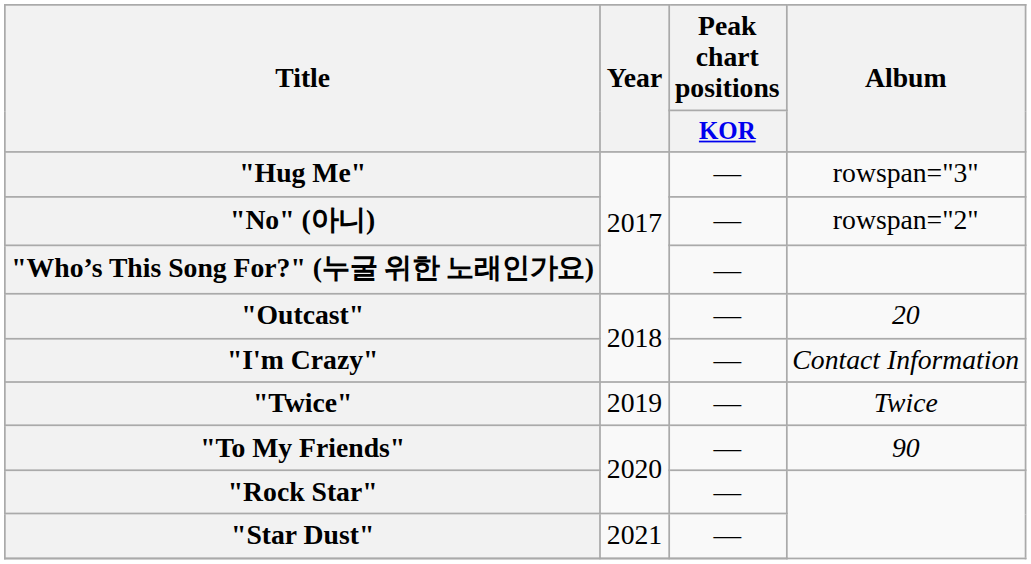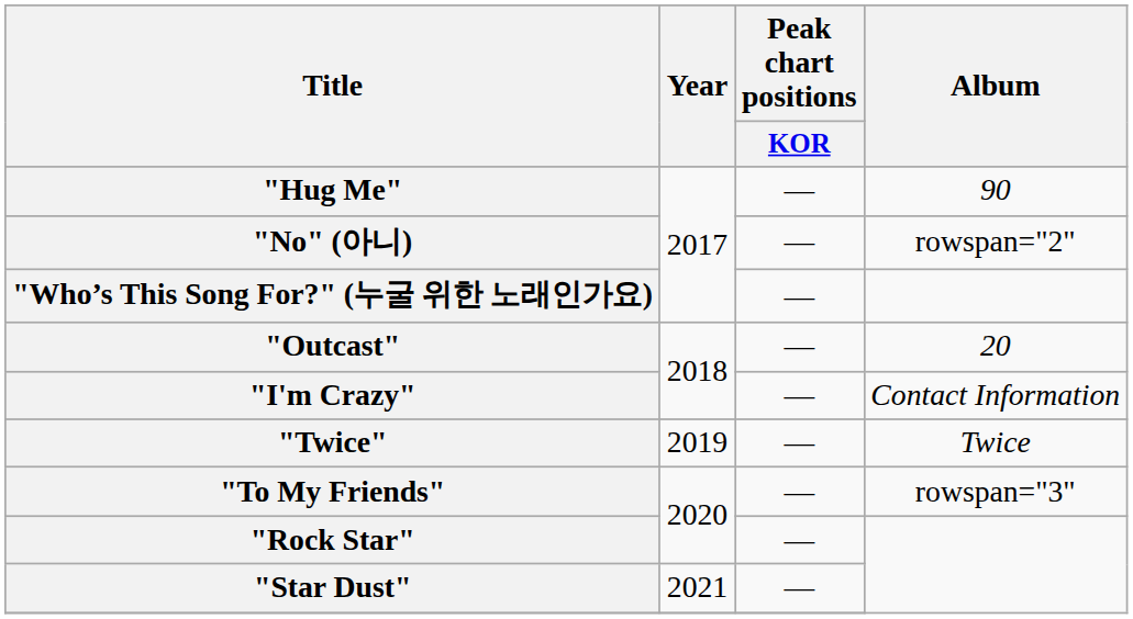"Hug Me" | Album: rowspan="3" -> 90
"To My Friends" | Album: 90 -> rowspan="3"
